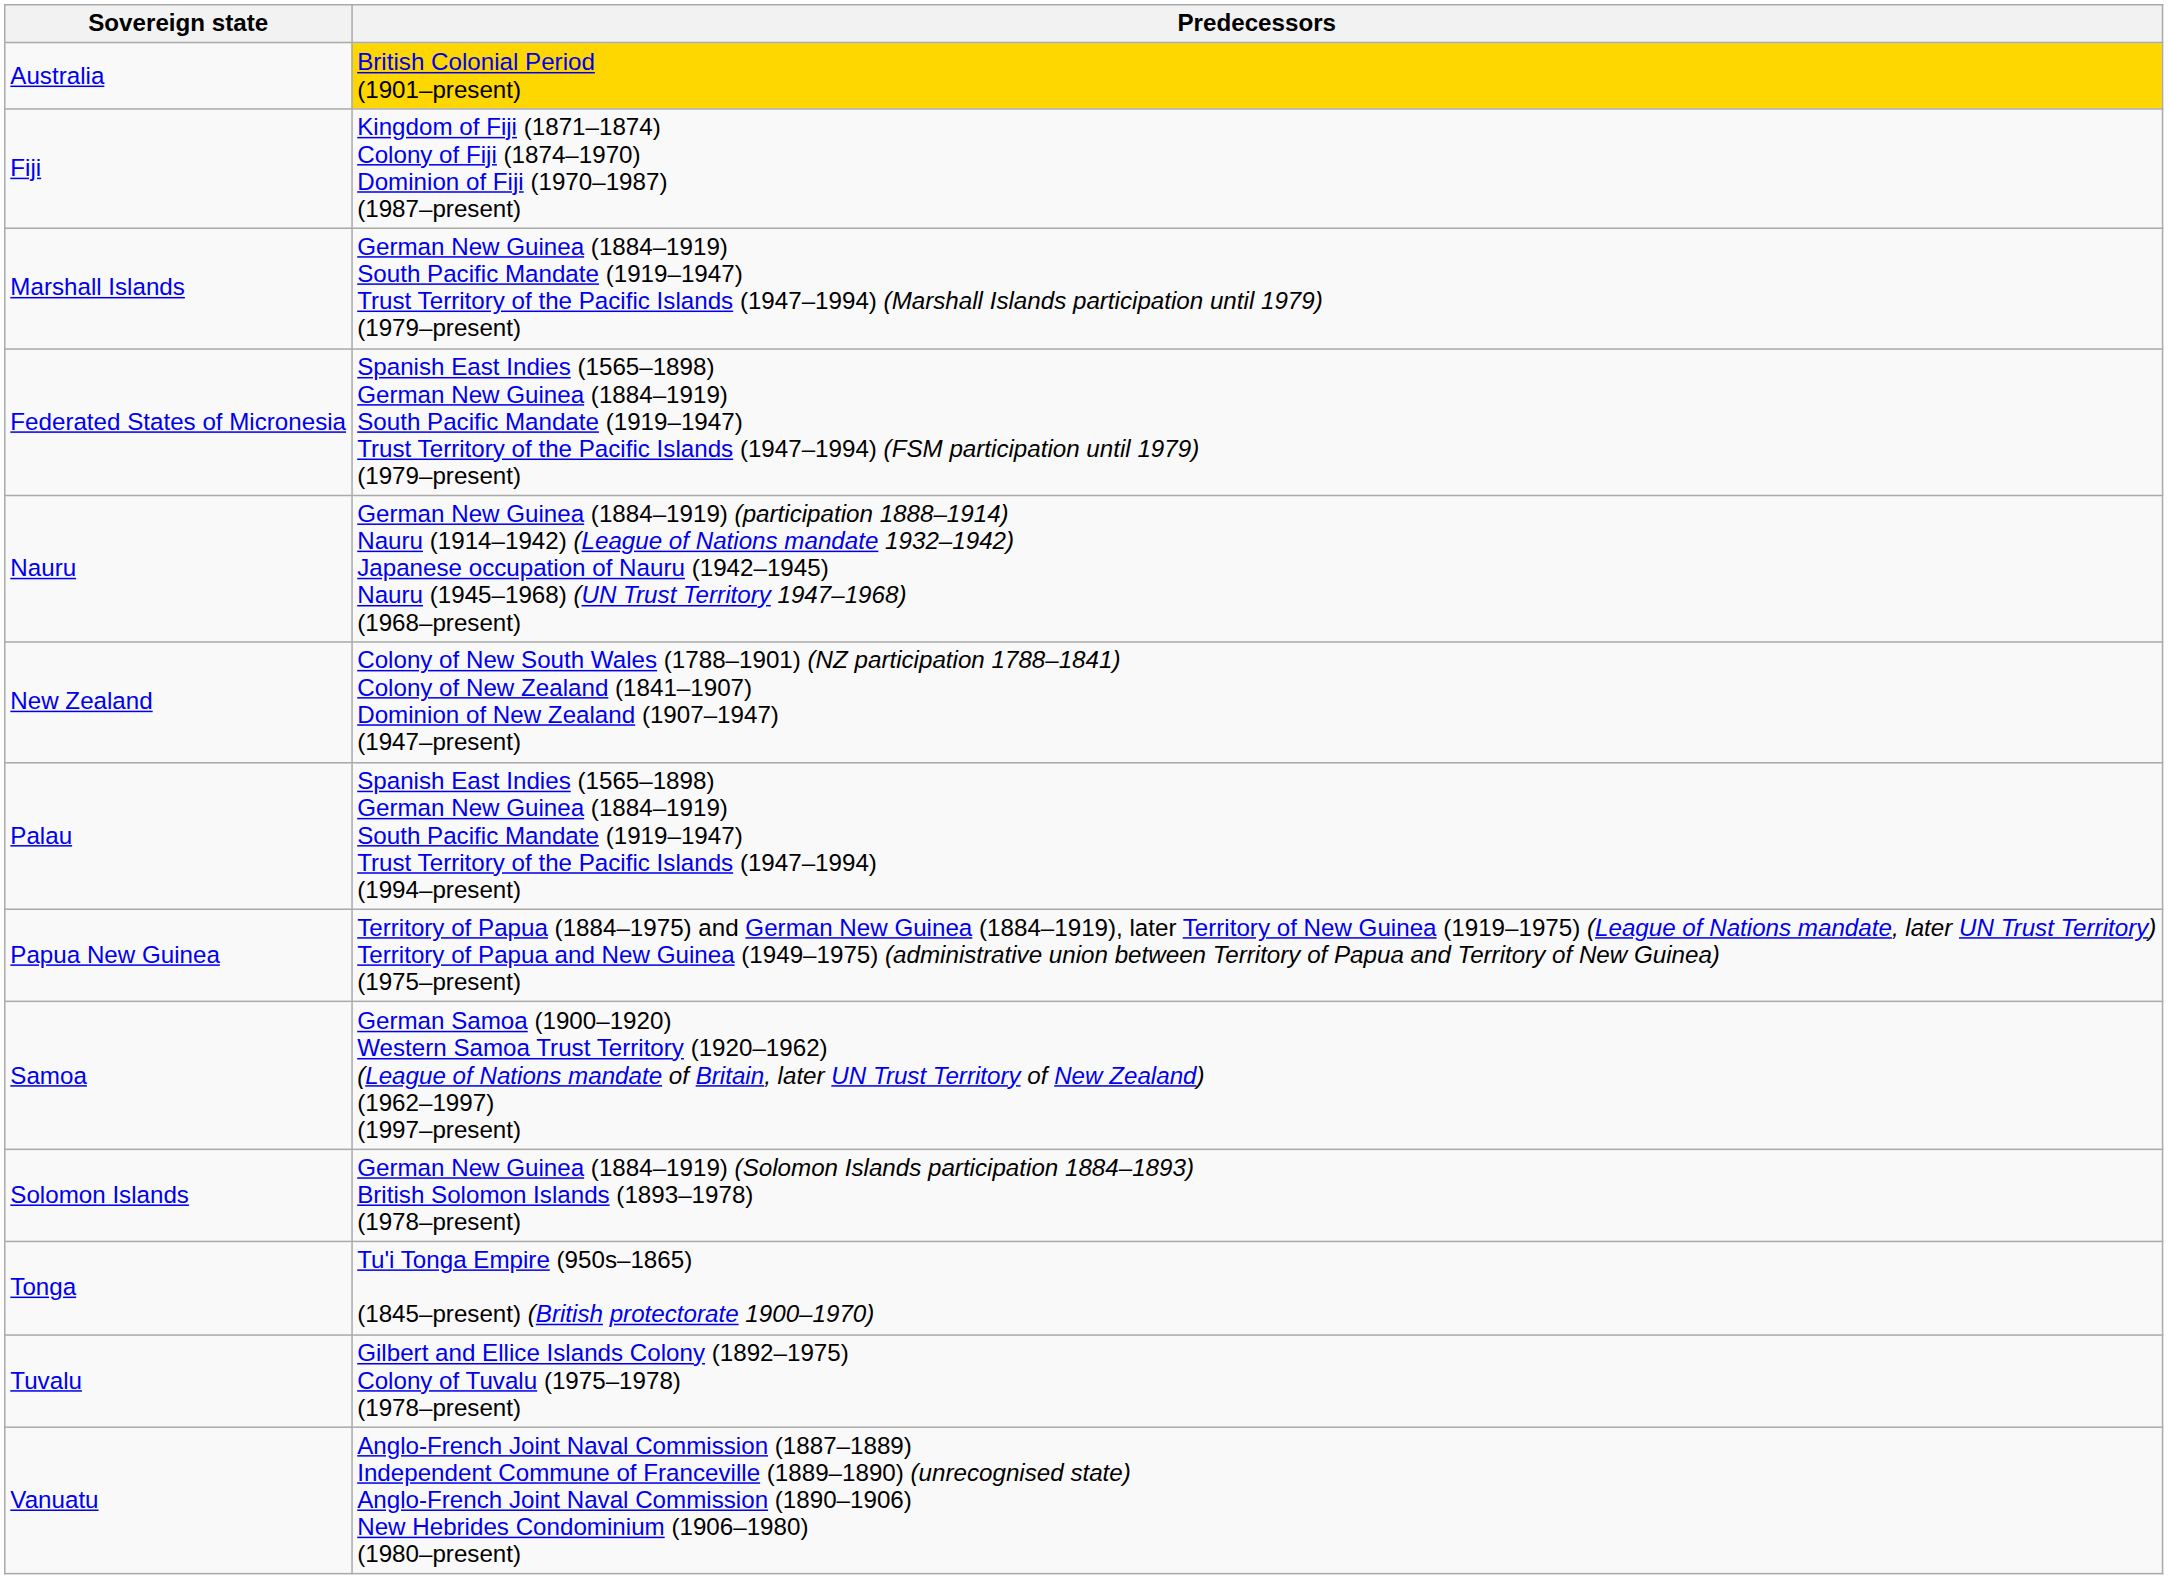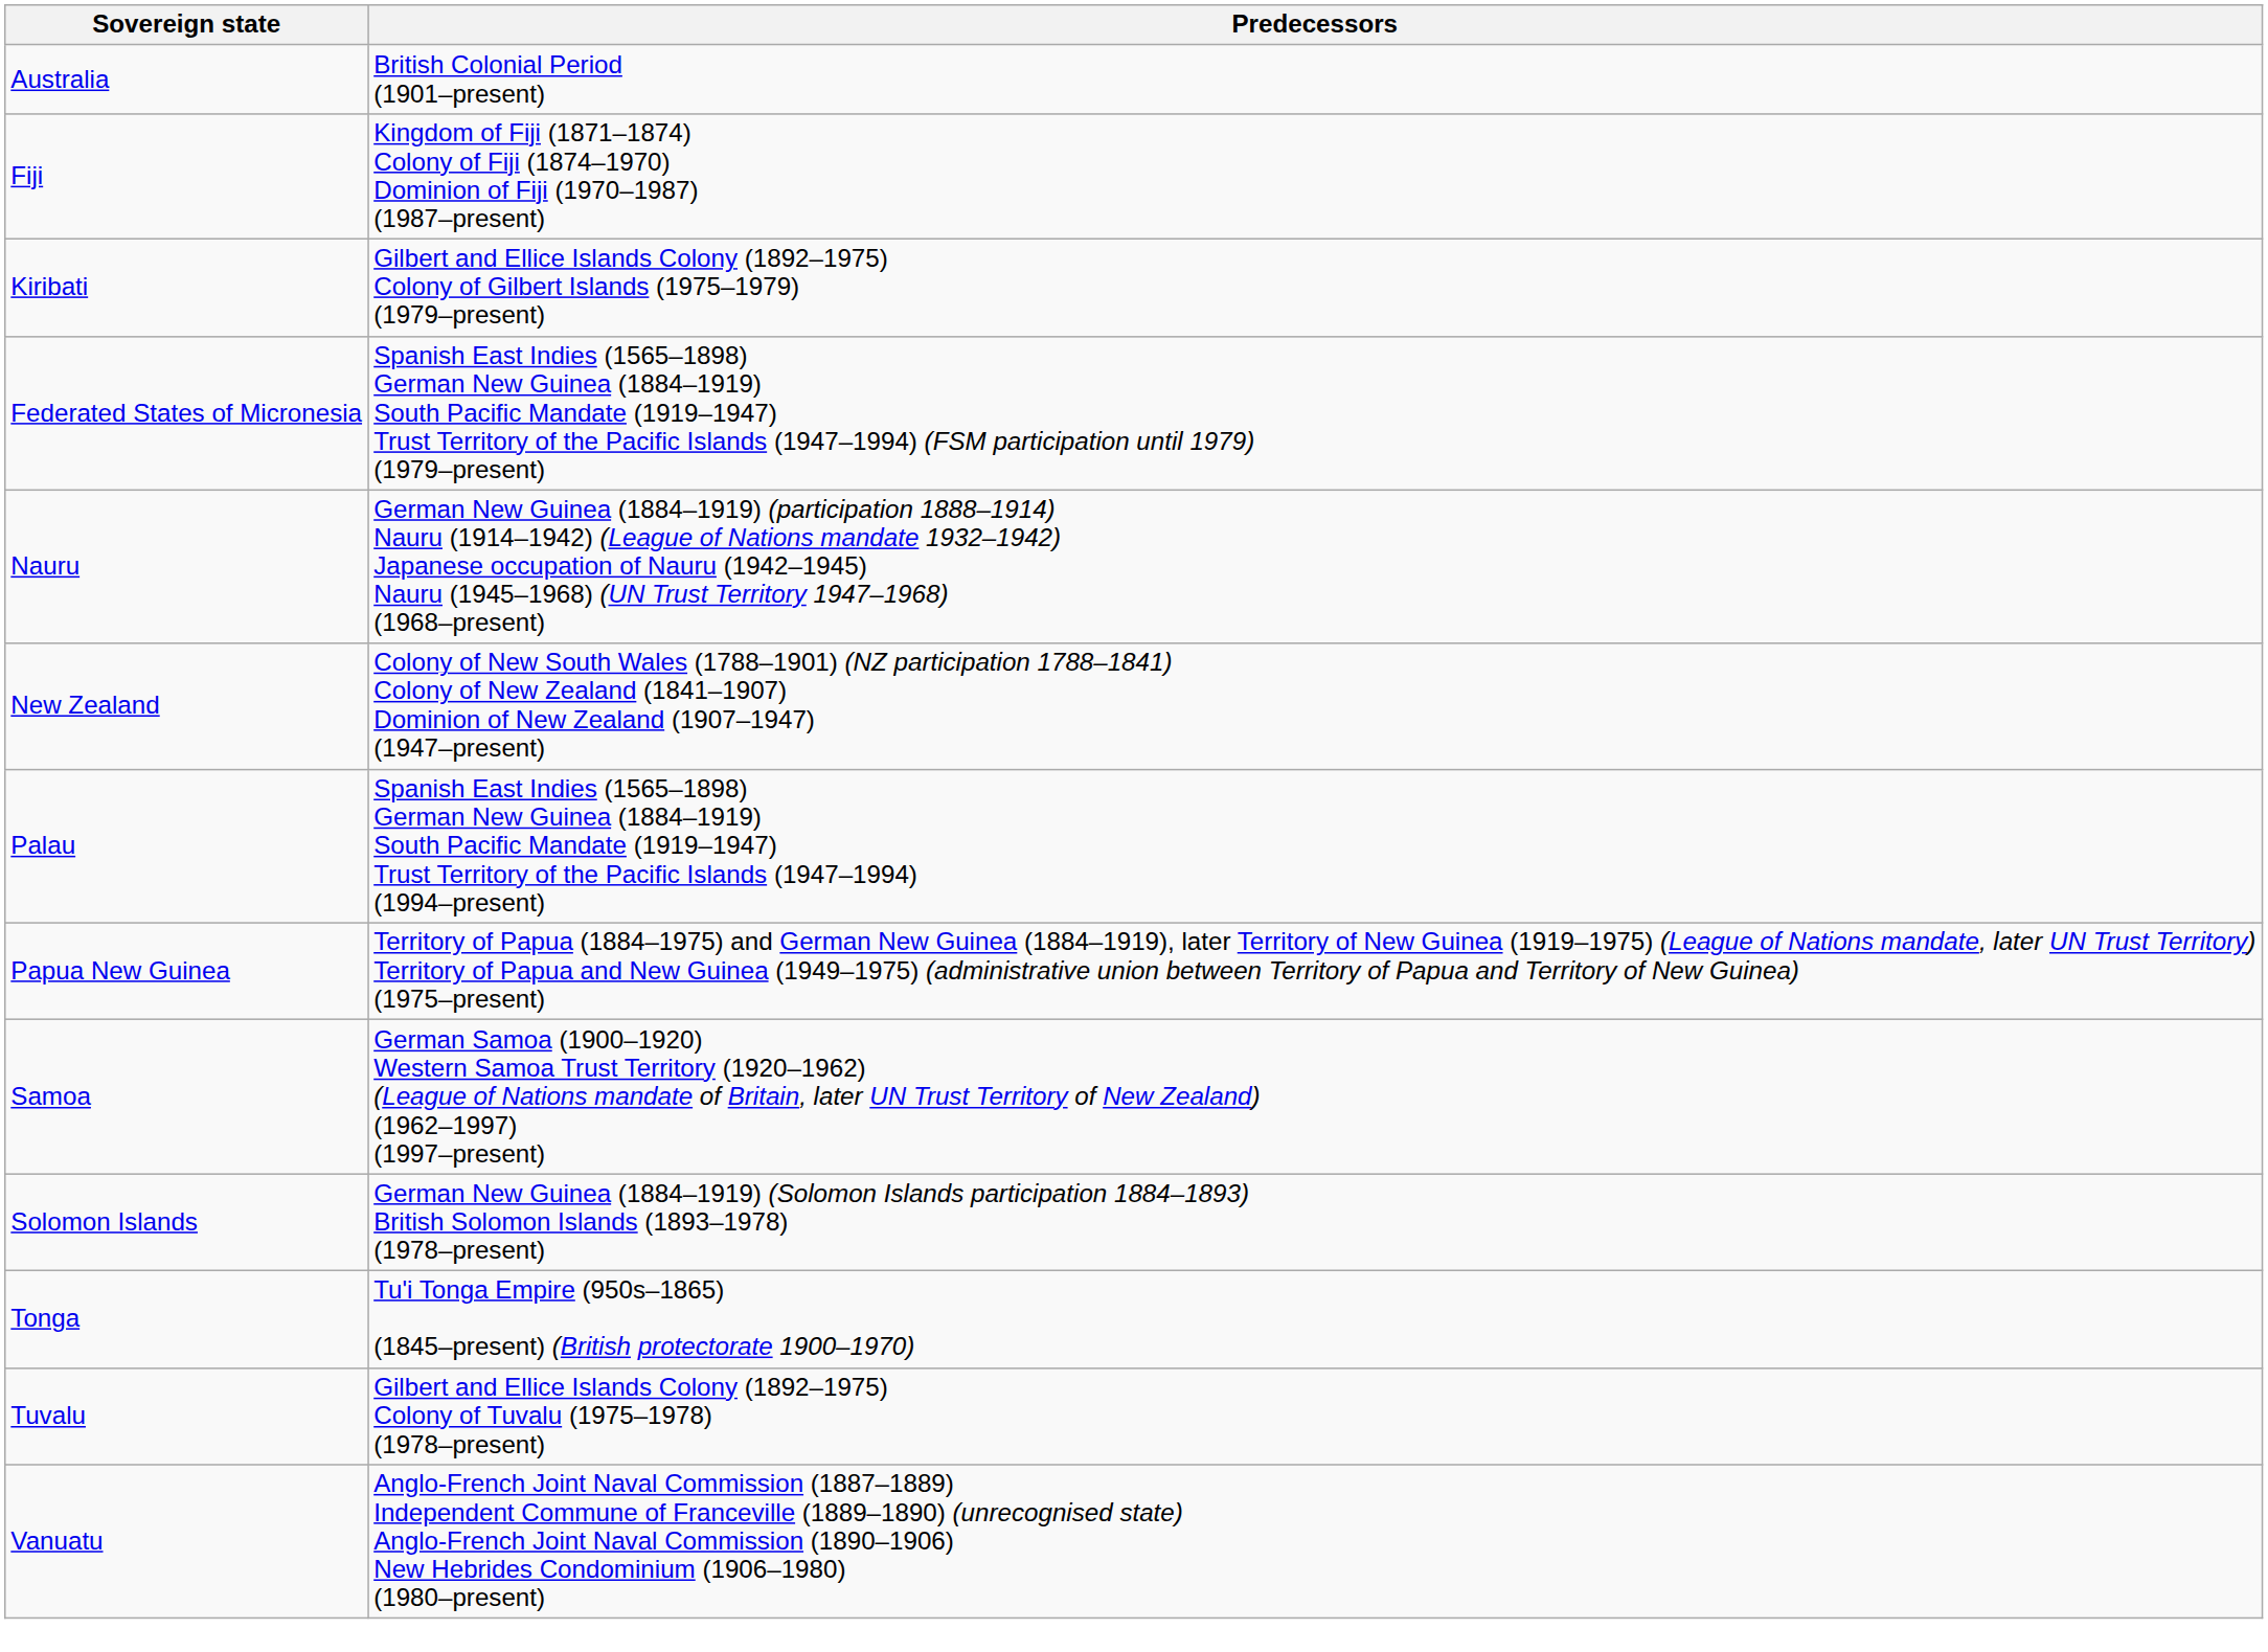Australia | Predecessors: gold background -> no background
+ row: Kiribati | Gilbert and Ellice Islands Colony (1892–1975) Colony of Gilbert Islands (1975–1979) (1979–present)
- row: Marshall Islands | German New Guinea (1884–1919) South Pacific Mandate (1919–1947) Trust Territory of the Pacific Islands (1947–1994) (Marshall Islands participation until 1979) (1979–present)
